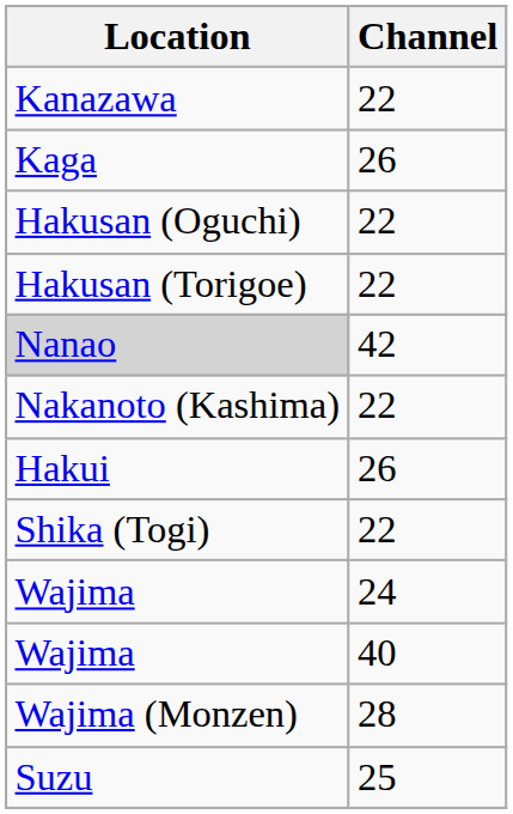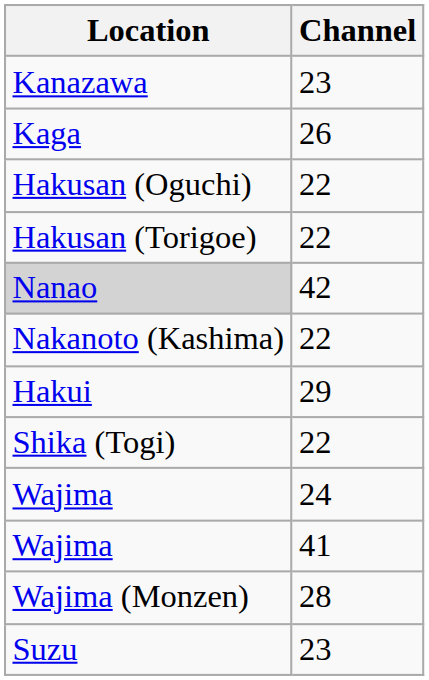row 2 | Channel: 22 -> 23
row 8 | Channel: 26 -> 29
row 11 | Channel: 40 -> 41
row 13 | Channel: 25 -> 23
